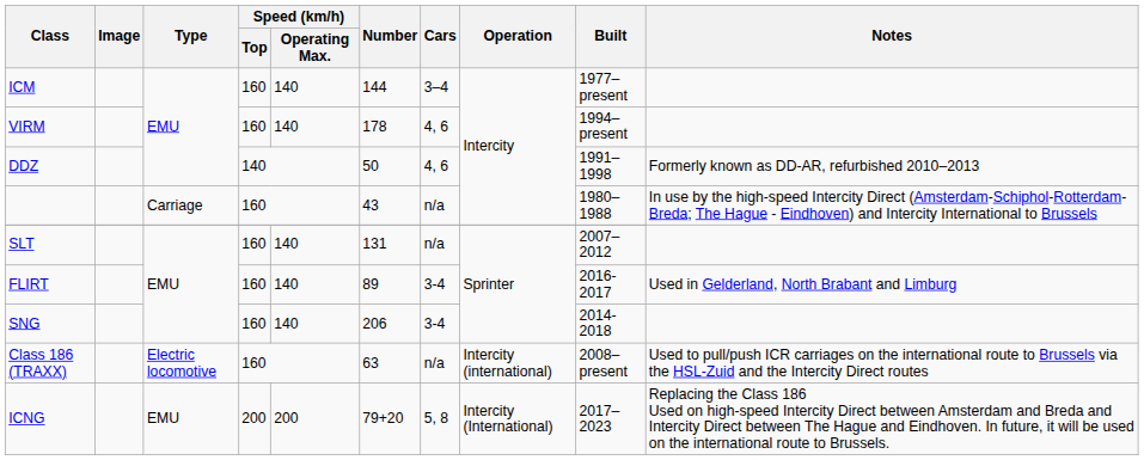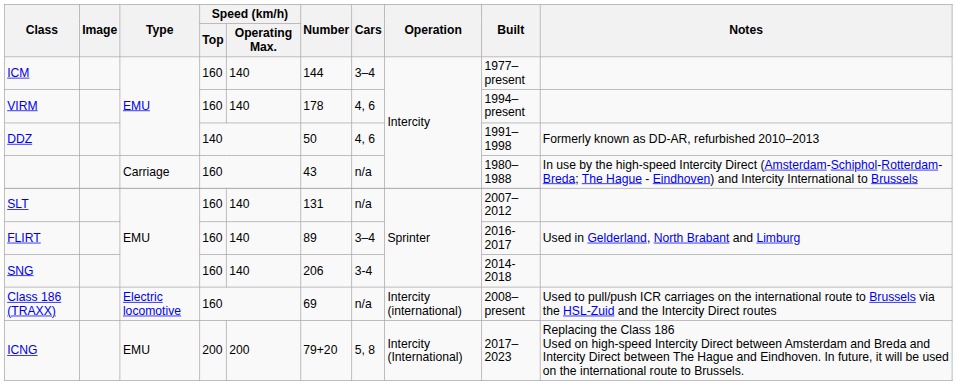FLIRT | Cars: 3-4 -> 3–4
Class 186 (TRAXX) | Number: 63 -> 69
